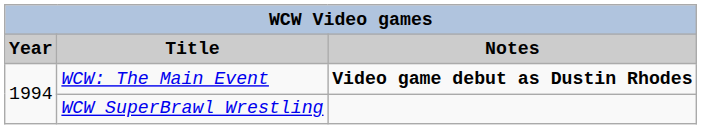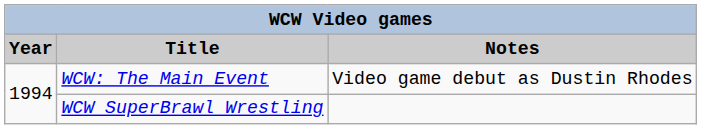WCW: The Main Event | Notes: bold -> normal
